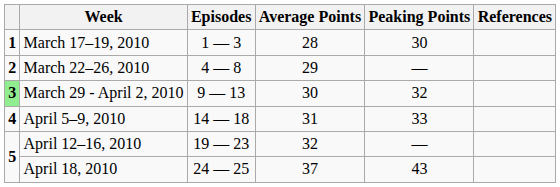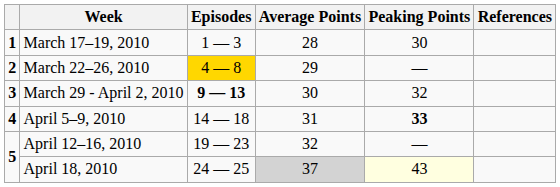March 22–26, 2010 | Episodes: no background -> gold background
March 29 - April 2, 2010 | column 1: lightgreen background -> no background
March 29 - April 2, 2010 | Episodes: normal -> bold
April 5–9, 2010 | Peaking Points: normal -> bold
April 18, 2010 | Average Points: no background -> lightgrey background
April 18, 2010 | Peaking Points: no background -> lightyellow background
